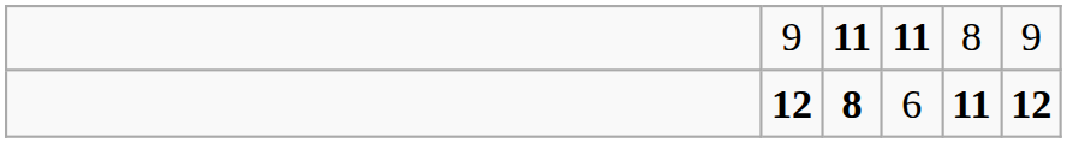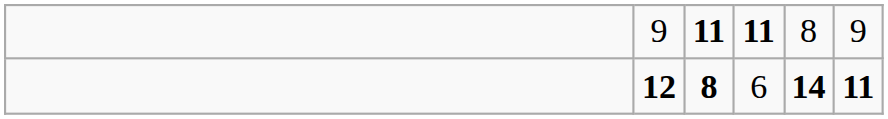row 2 | column 5: 11 -> 14
row 2 | column 6: 12 -> 11
